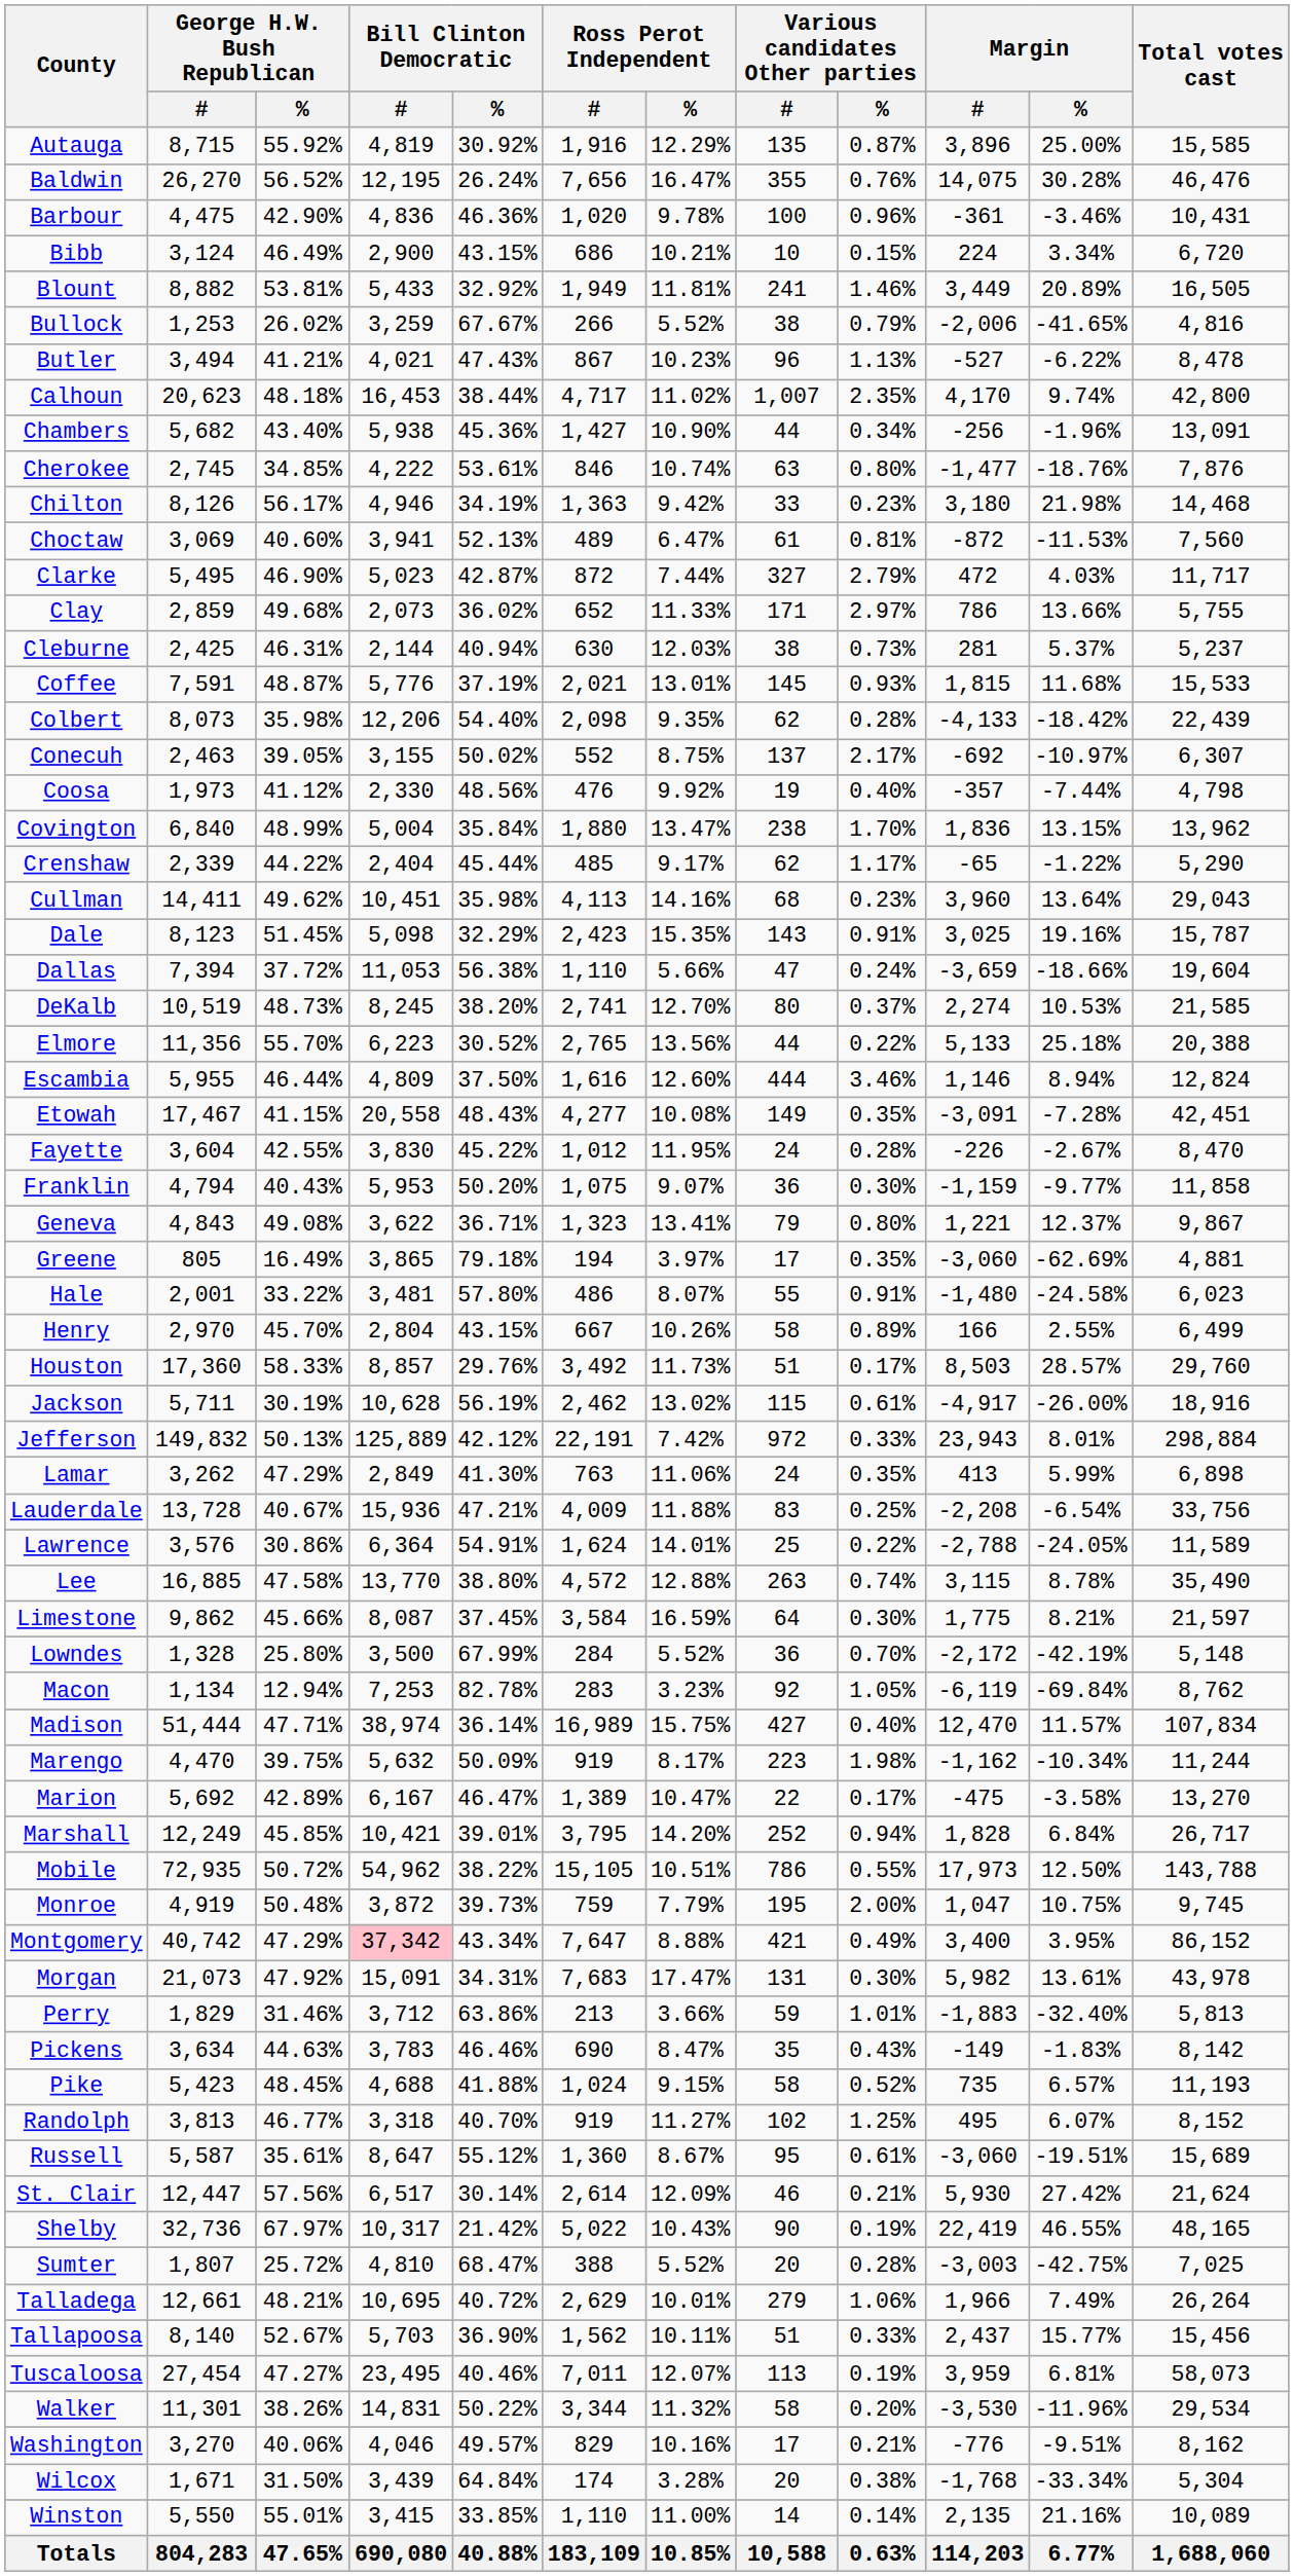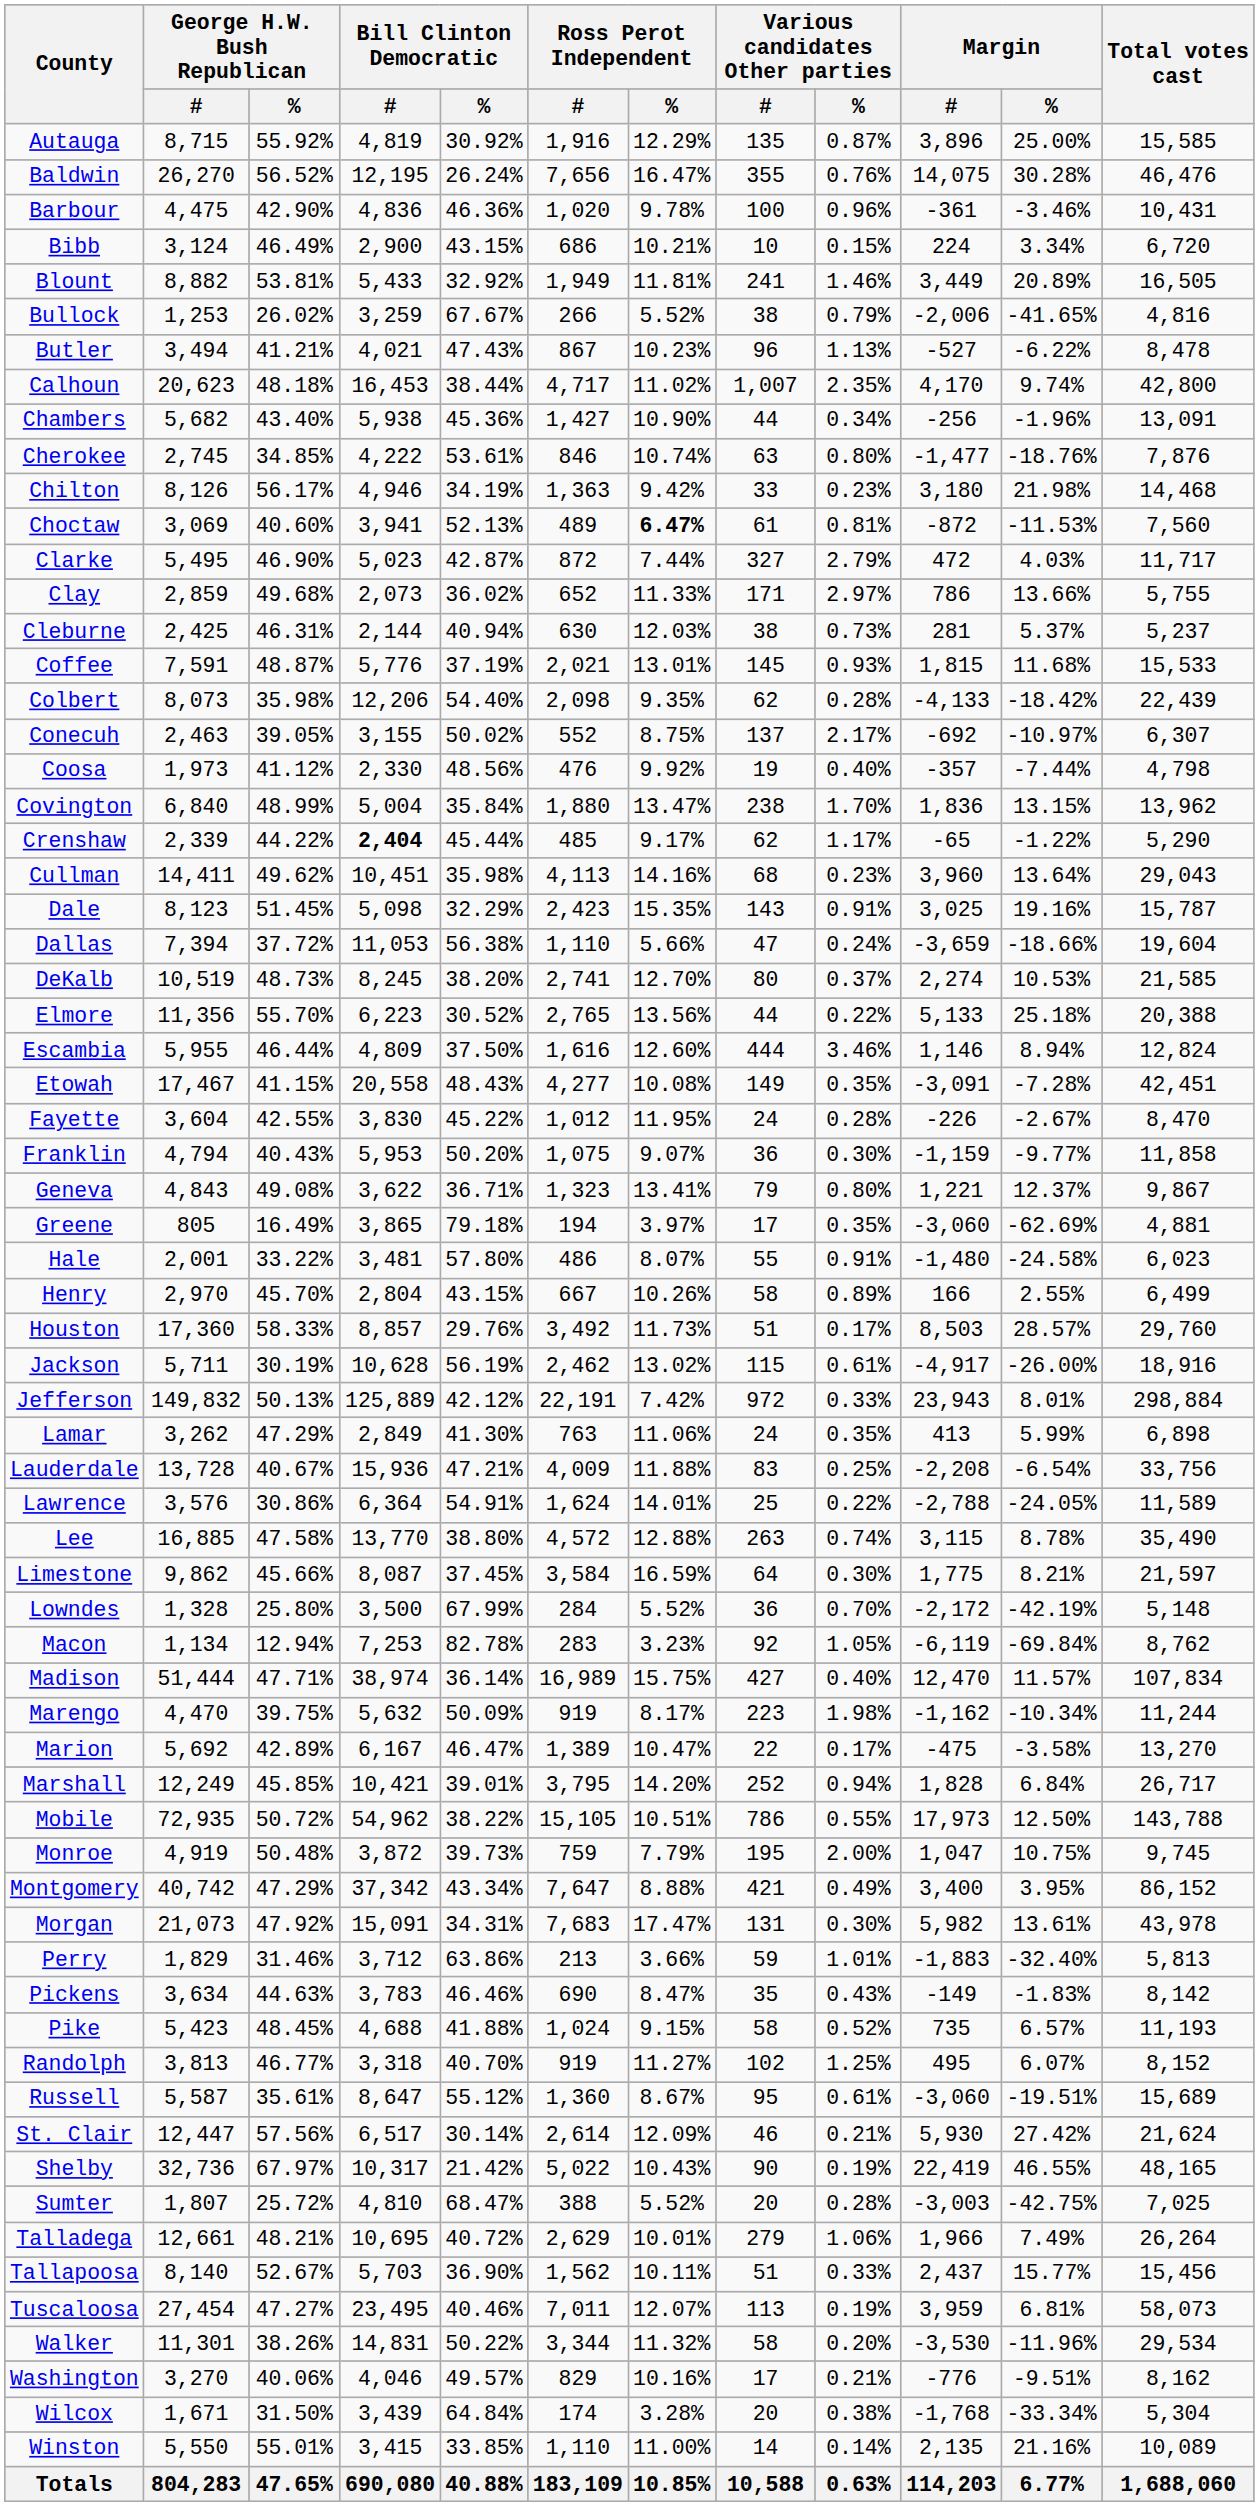Choctaw | Ross Perot Independent / %: normal -> bold
Crenshaw | Bill Clinton Democratic / #: normal -> bold
Montgomery | Bill Clinton Democratic / #: pink background -> no background
